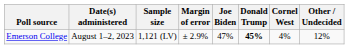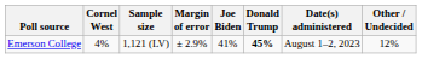columns swapped: Date(s) administered <-> Cornel West
Emerson College | Joe Biden: 47% -> 41%
